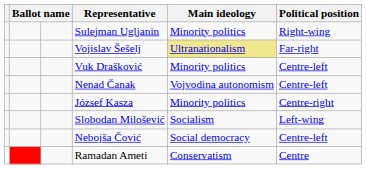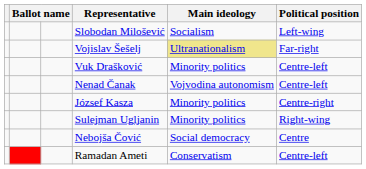rows swapped: Slobodan Milošević <-> Sulejman Ugljanin
Nebojša Čović | Political position: Centre-left -> Centre
Ramadan Ameti | Political position: Centre -> Centre-left
